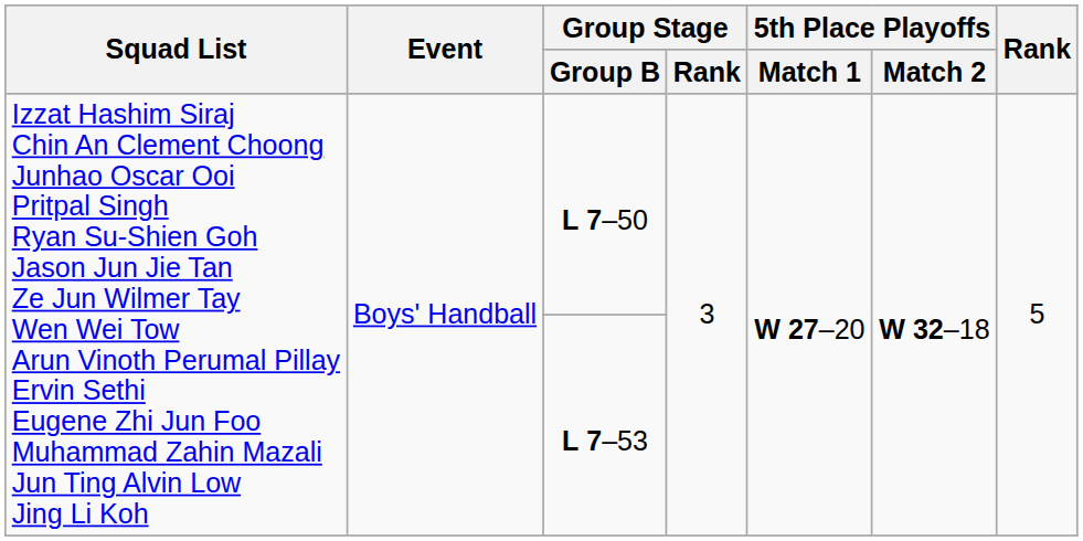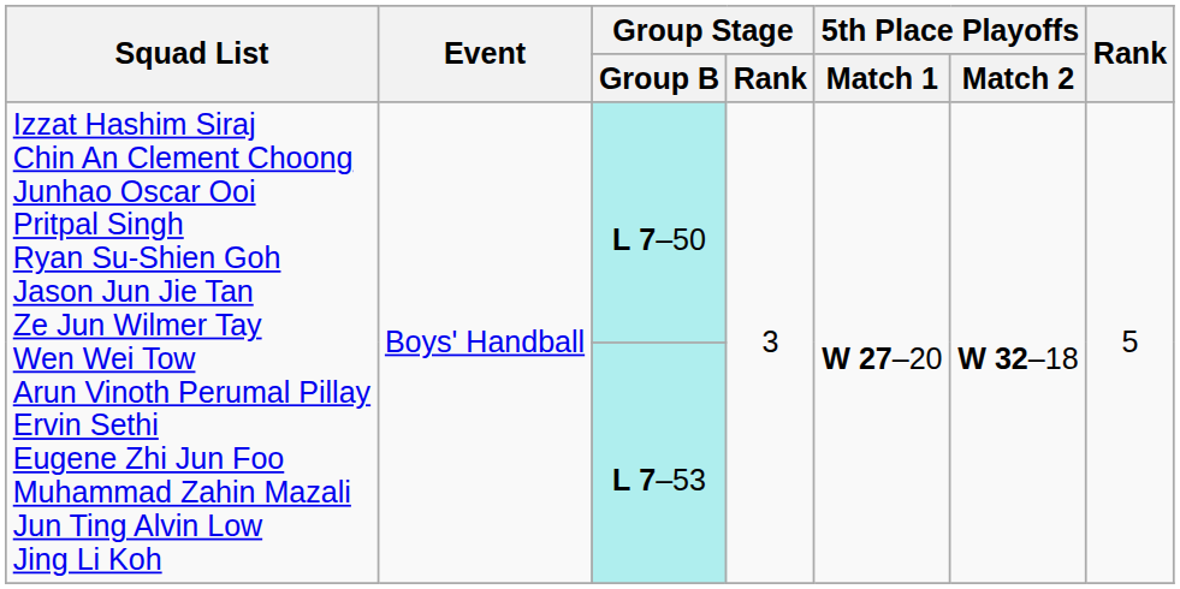L 7–50 | Group Stage / Group B: no background -> paleturquoise background
L 7–53 | Group Stage / Group B: no background -> paleturquoise background
